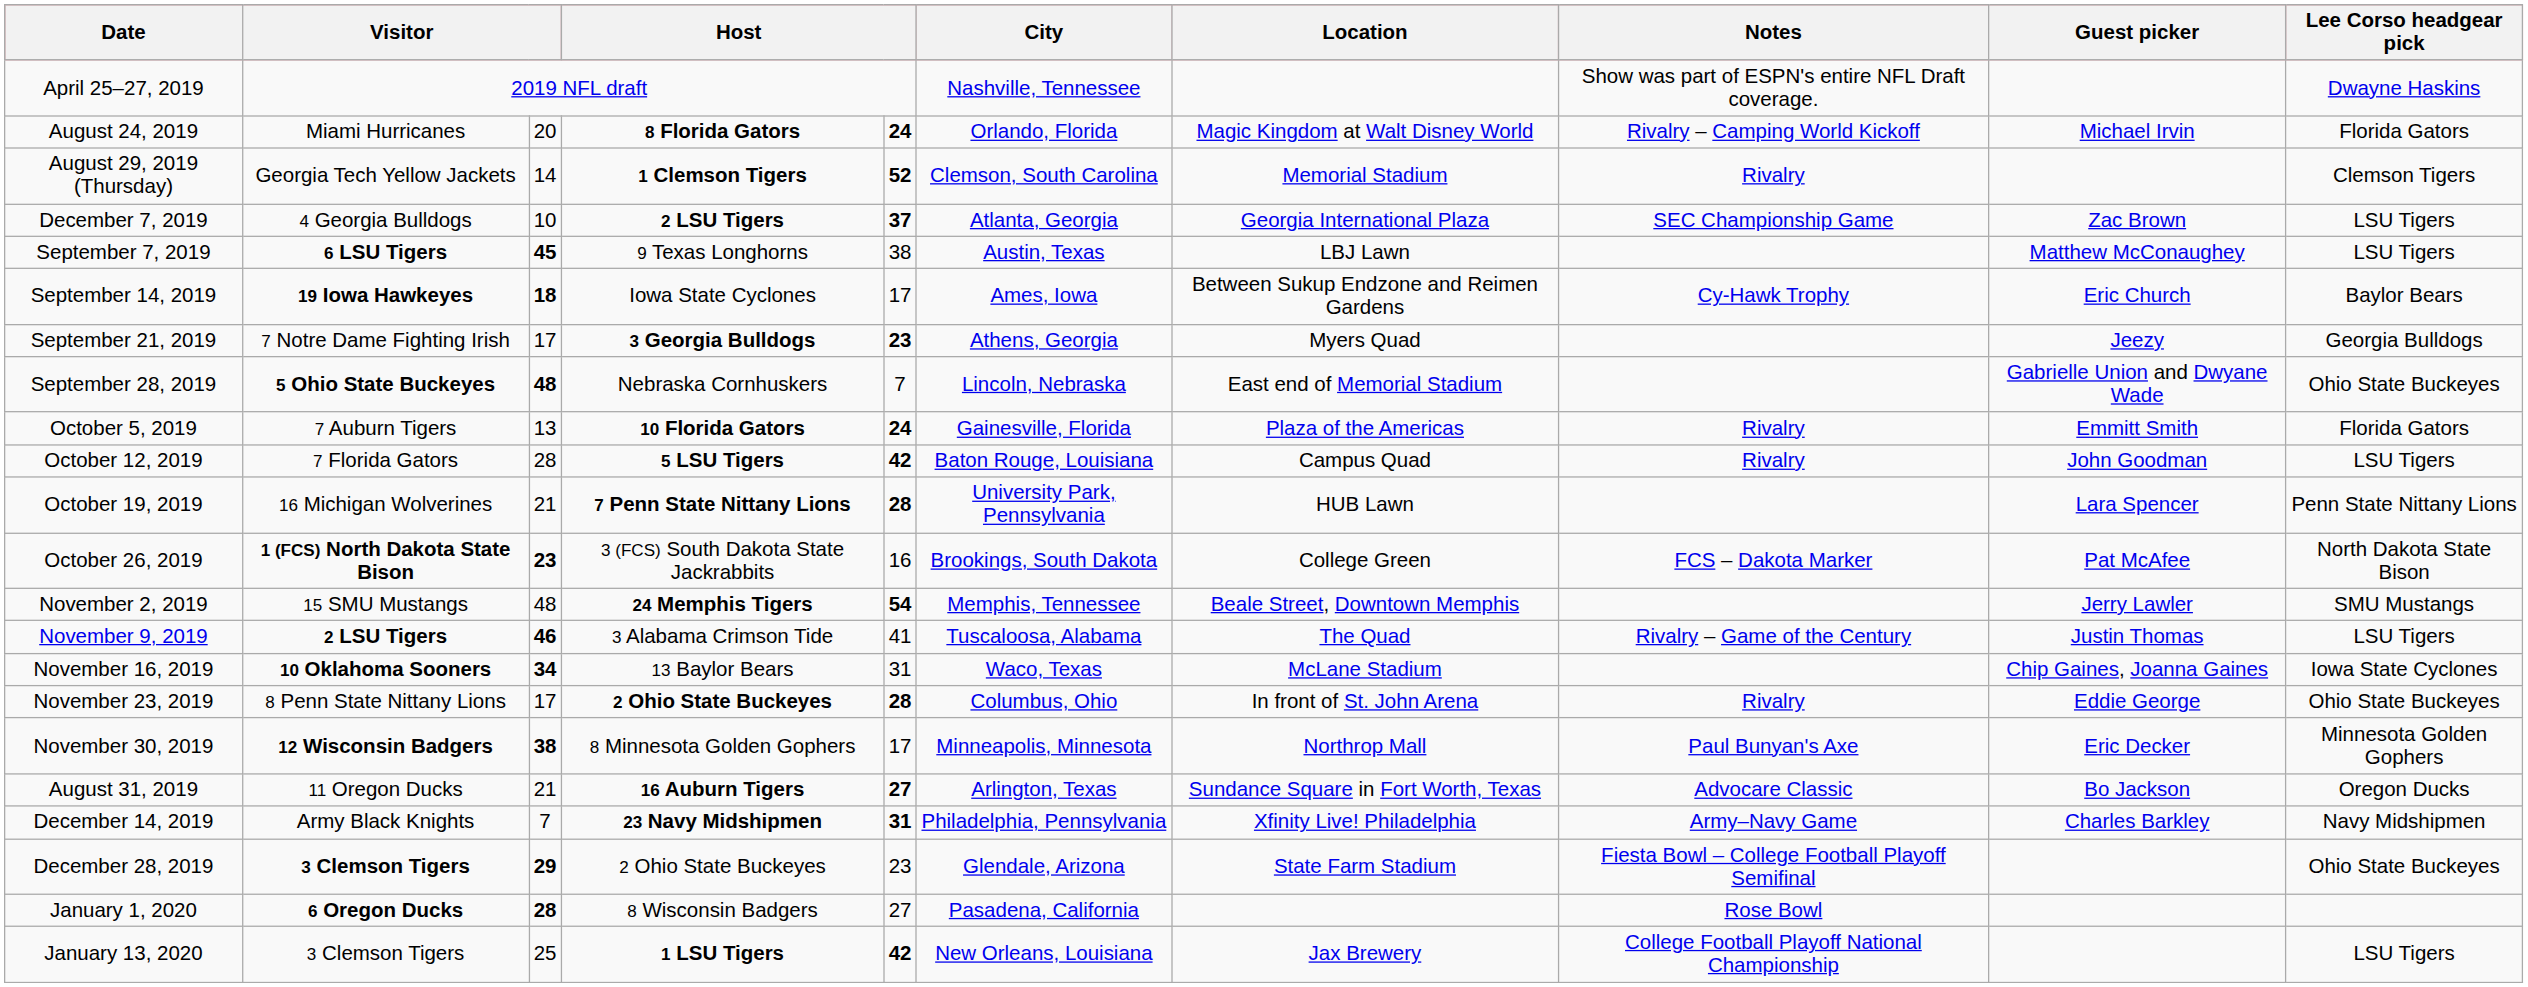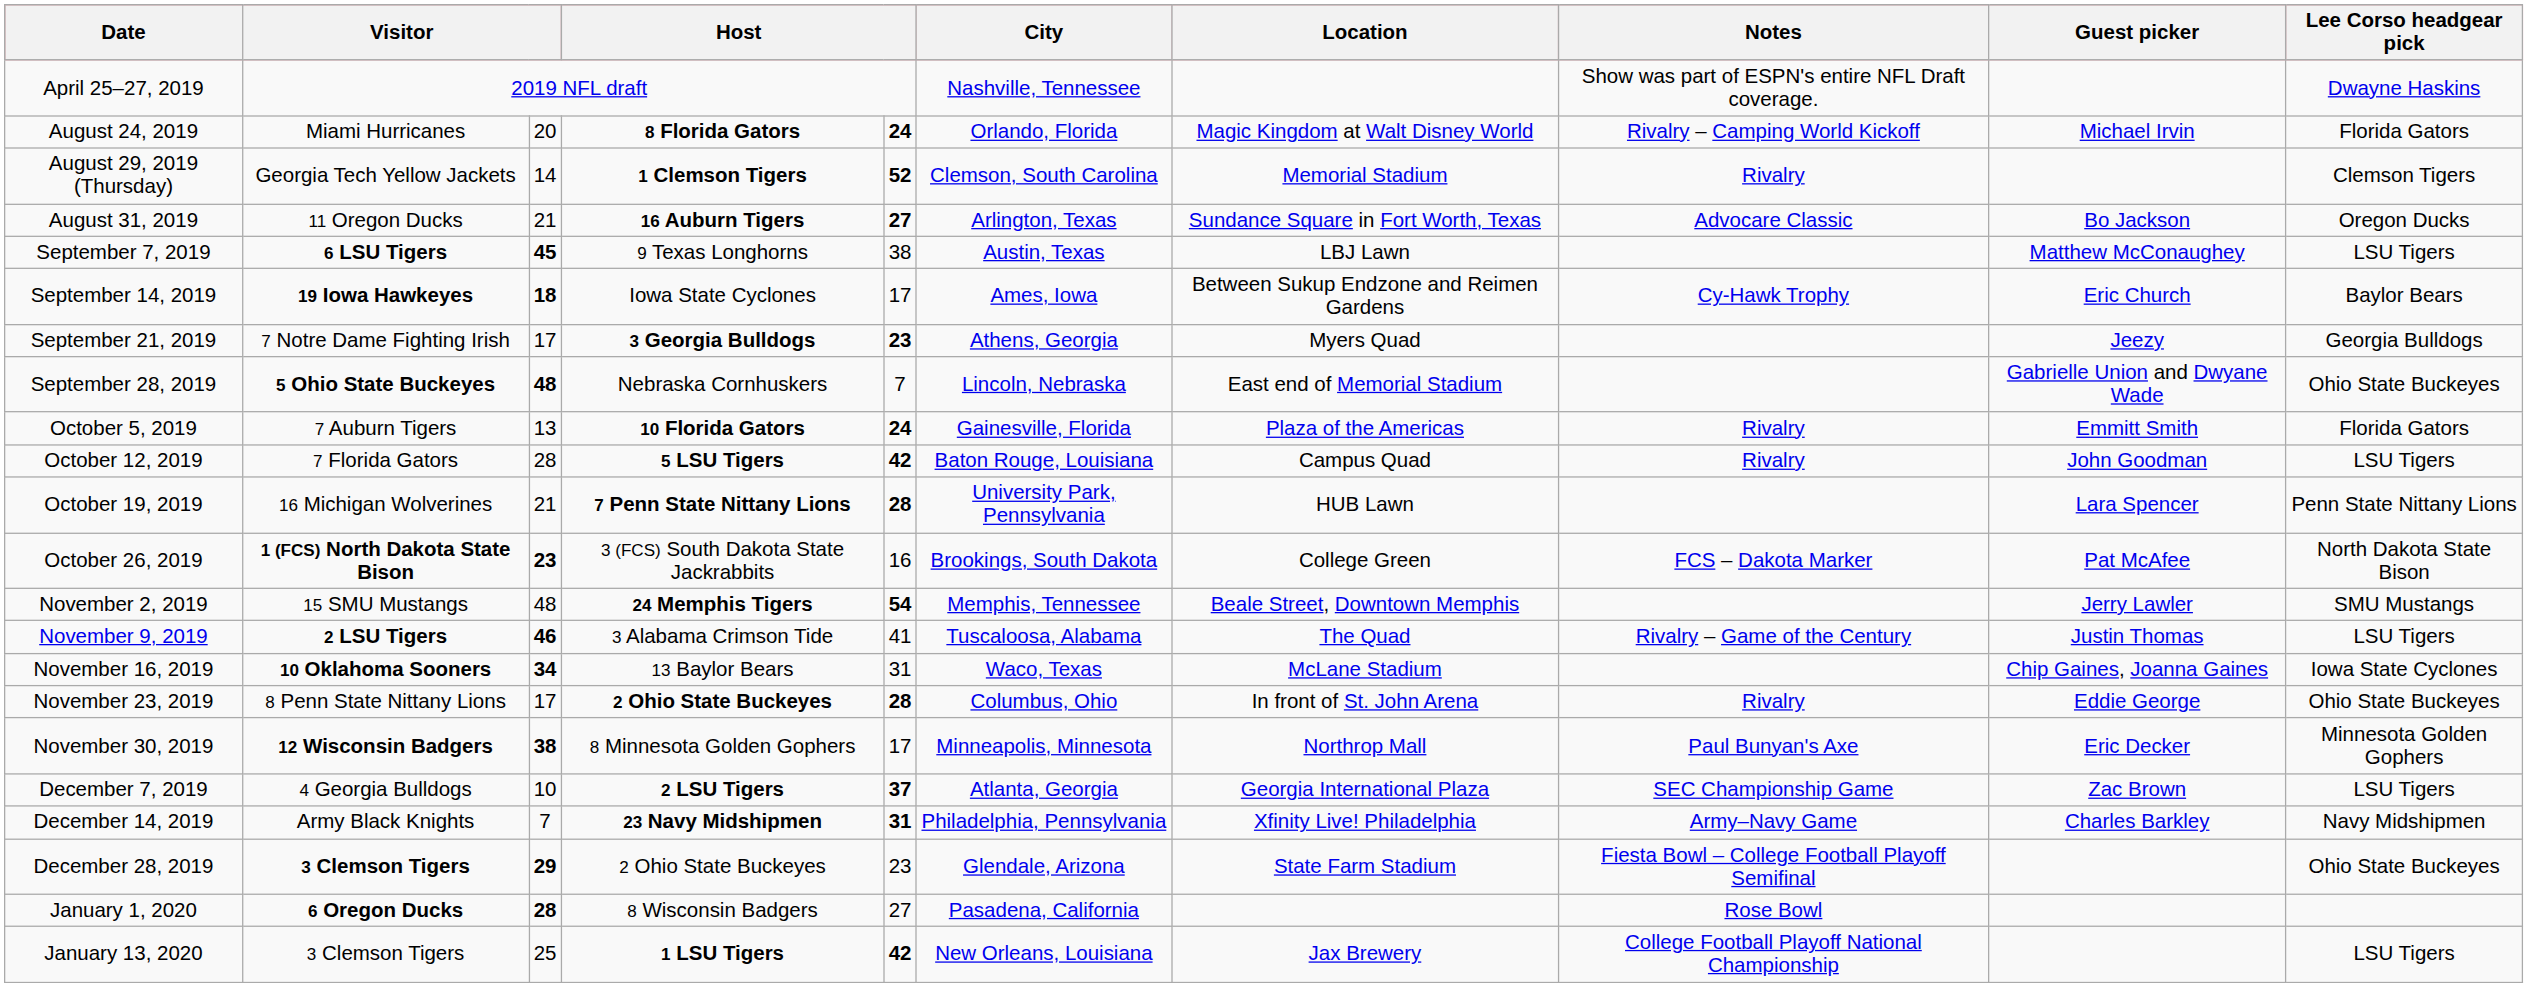rows swapped: August 31, 2019 <-> December 7, 2019
